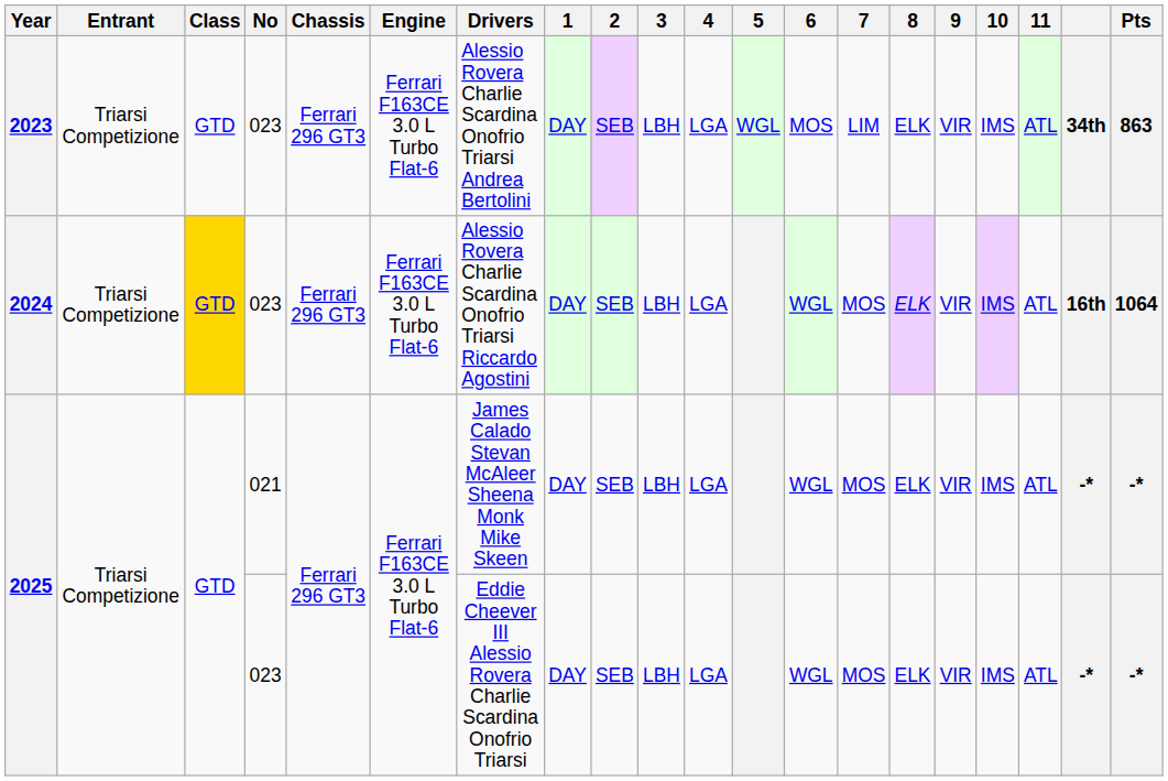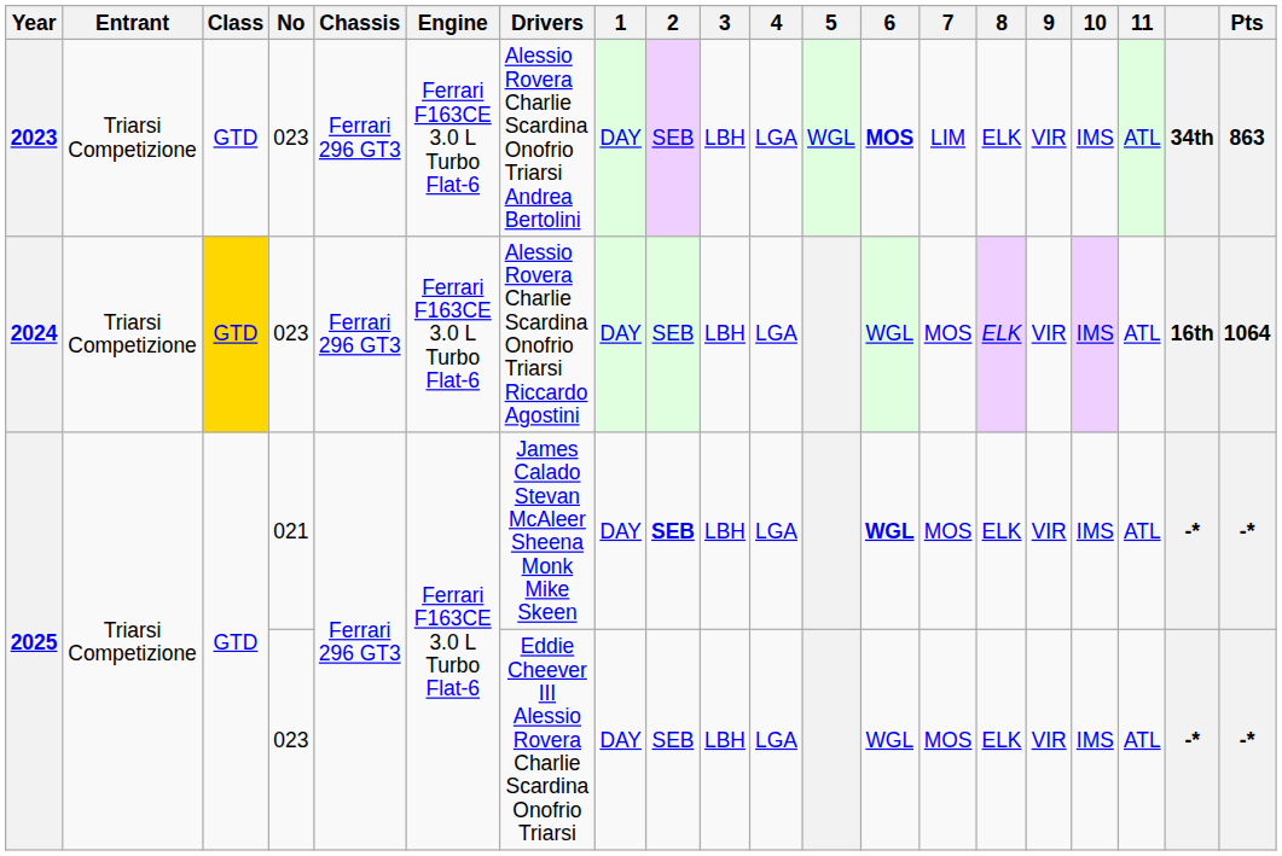2023 | 6: normal -> bold
2025 / 021 | 2: normal -> bold
2025 / 021 | 6: normal -> bold
